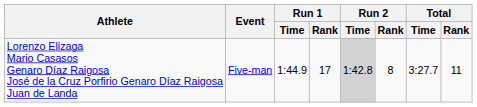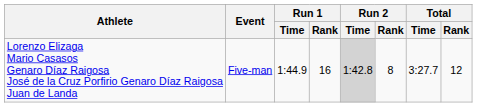row 3 | Run 1 / Rank: 17 -> 16
row 3 | Total / Rank: 11 -> 12
